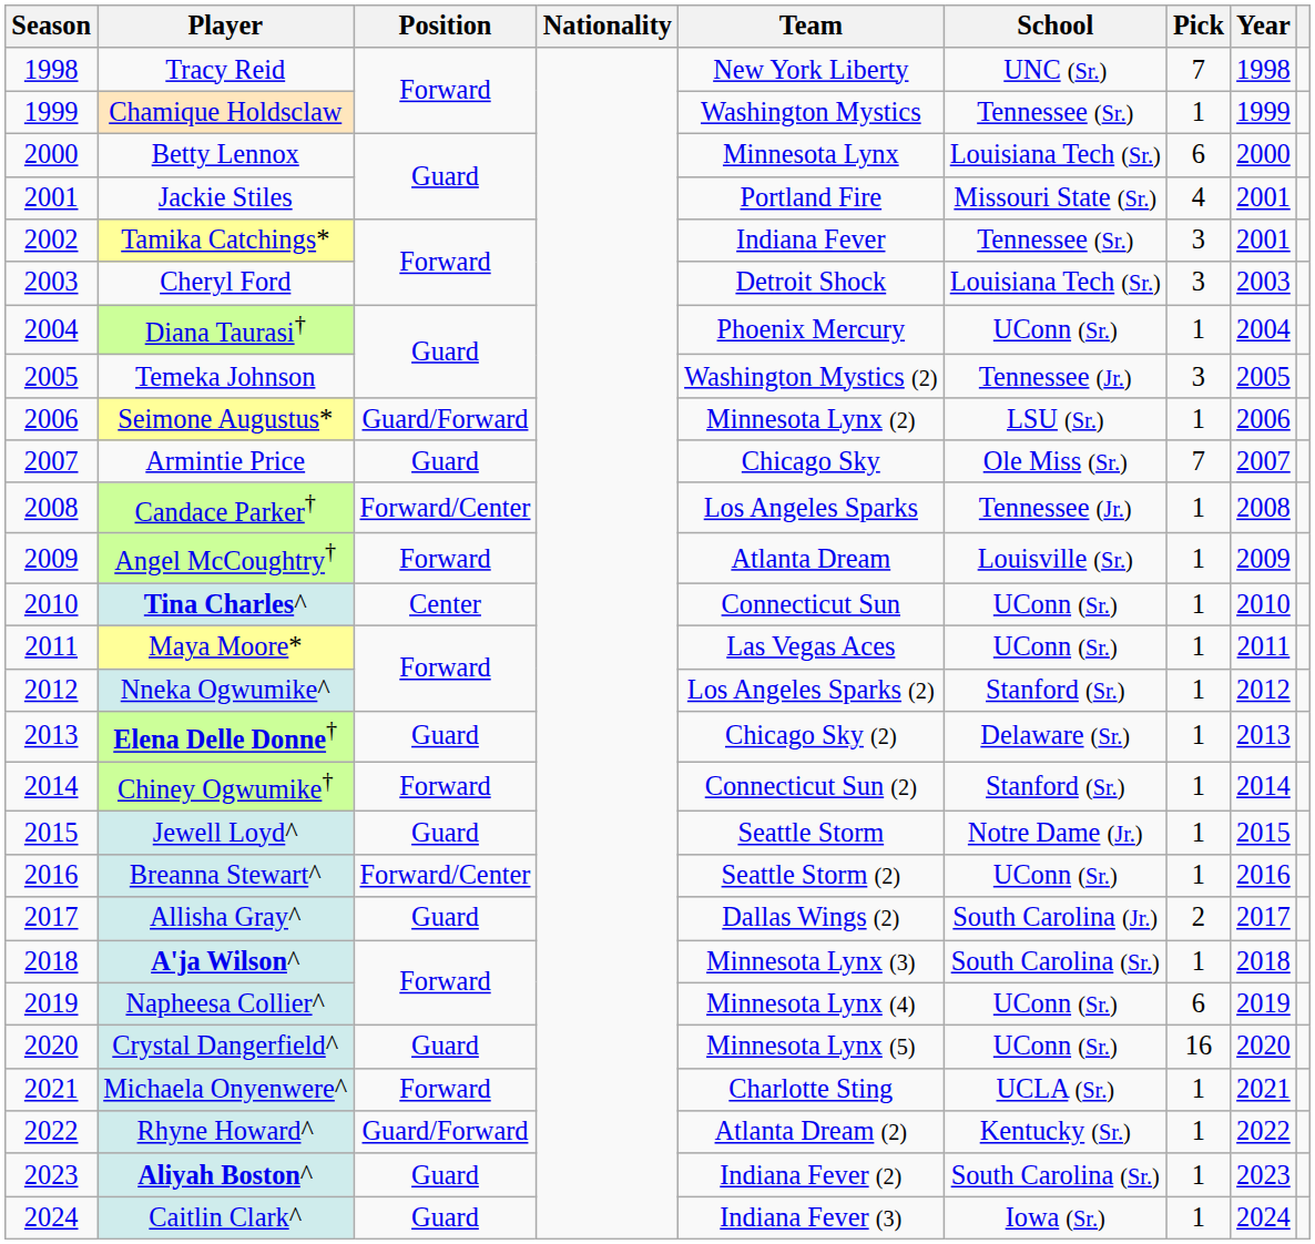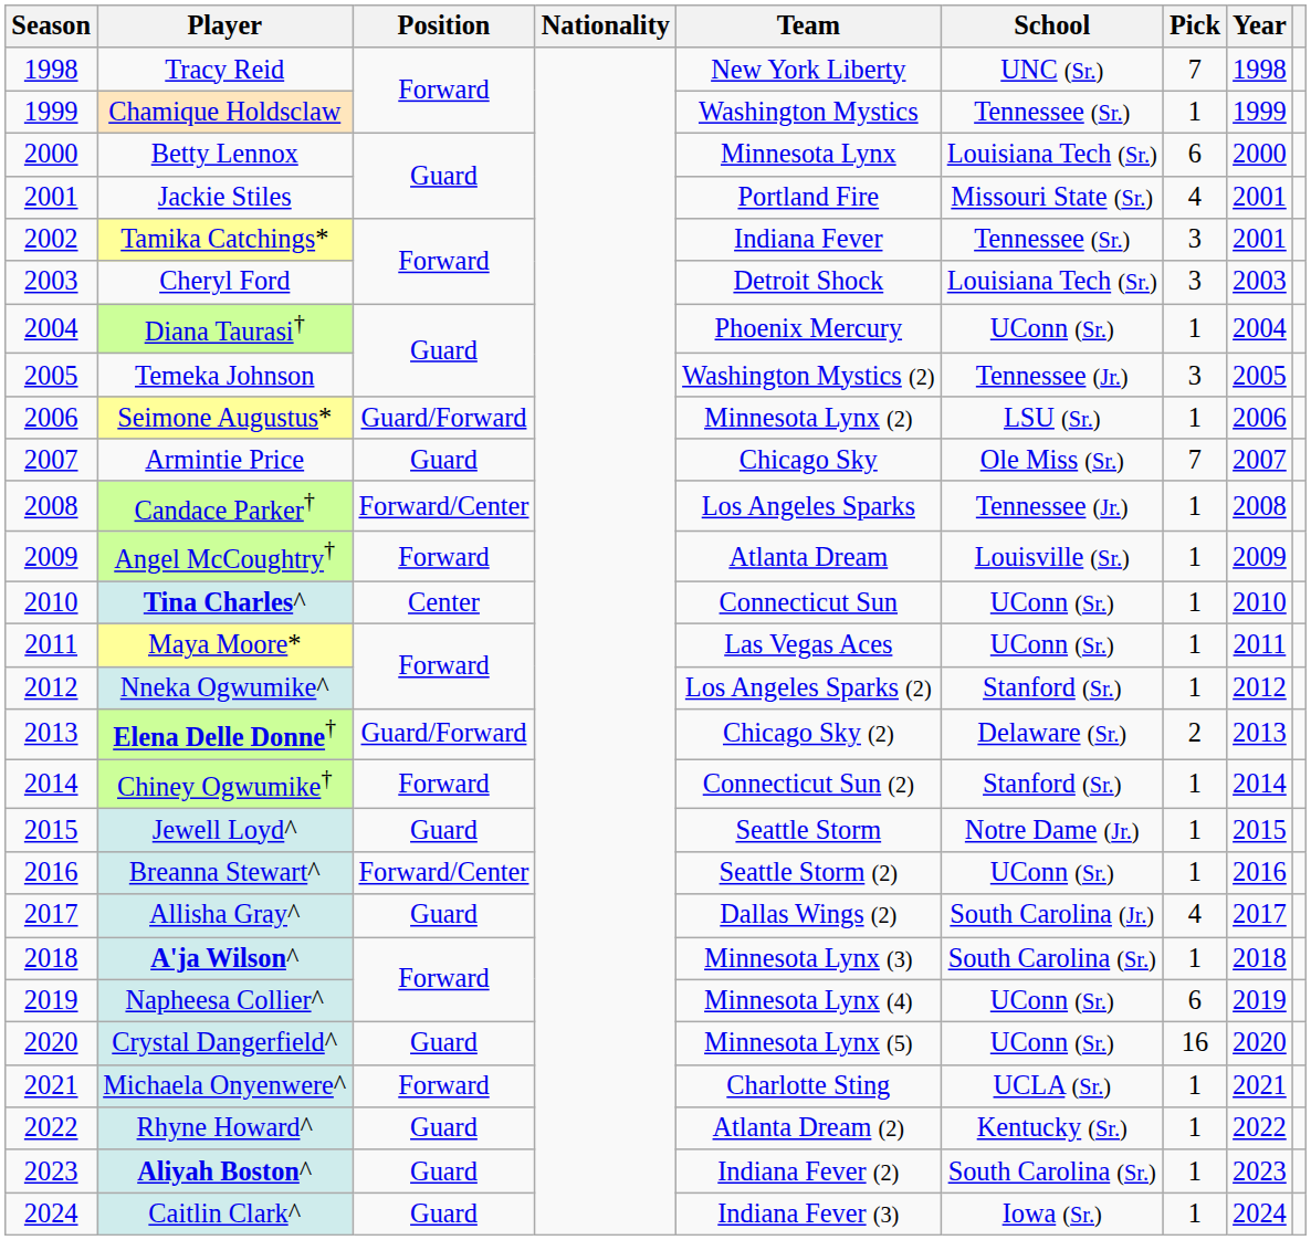Elena Delle Donne† | Position: Guard -> Guard/Forward
Elena Delle Donne† | Pick: 1 -> 2
Allisha Gray^ | Pick: 2 -> 4
Rhyne Howard^ | Position: Guard/Forward -> Guard
